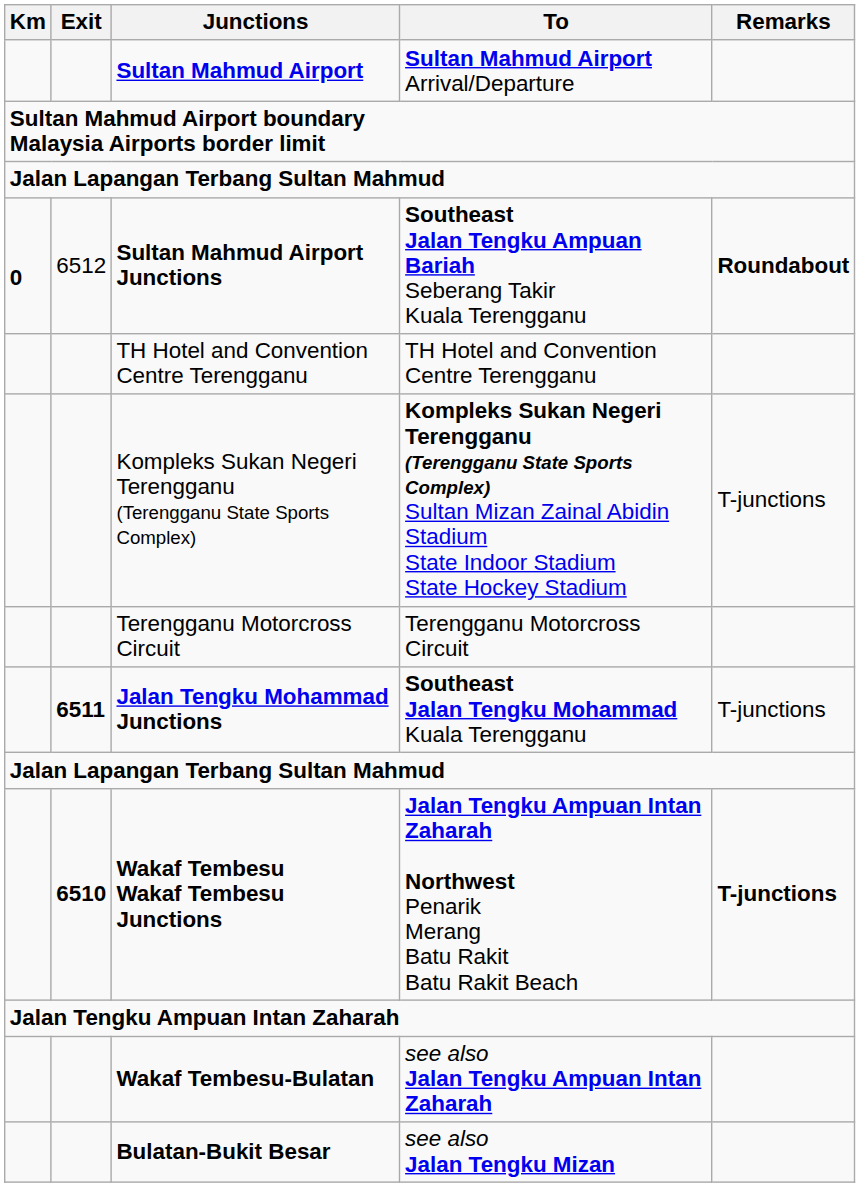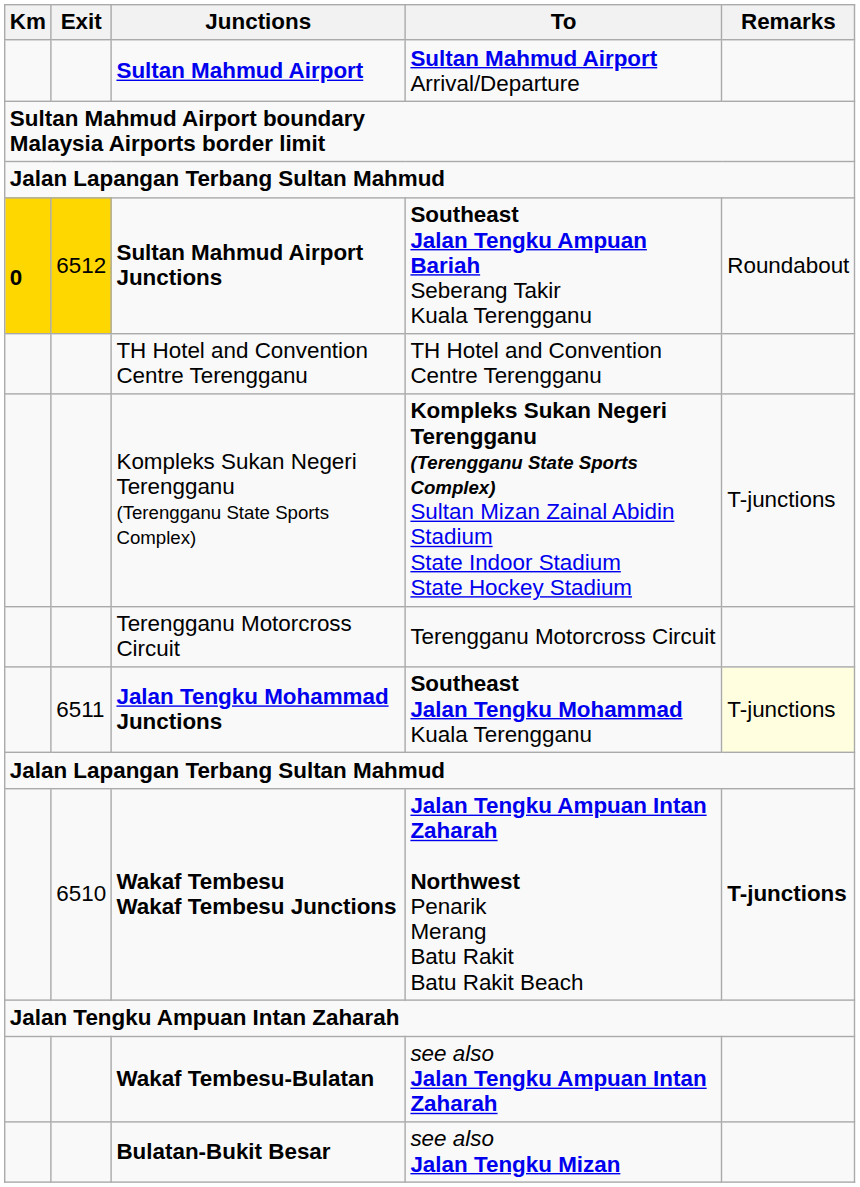Sultan Mahmud Airport Junctions | Km: no background -> gold background
Sultan Mahmud Airport Junctions | Exit: no background -> gold background
Sultan Mahmud Airport Junctions | Remarks: bold -> normal
Jalan Tengku Mohammad Junctions | Exit: bold -> normal
Jalan Tengku Mohammad Junctions | Remarks: no background -> lightyellow background
Wakaf Tembesu Wakaf Tembesu Junctions | Exit: bold -> normal
